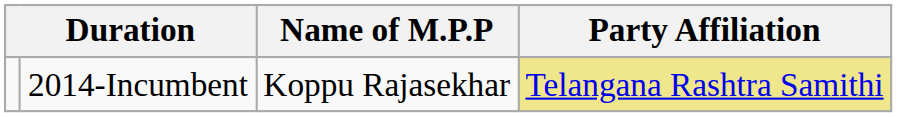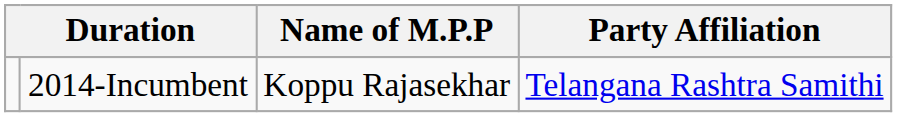2014-Incumbent | Party Affiliation: khaki background -> no background
